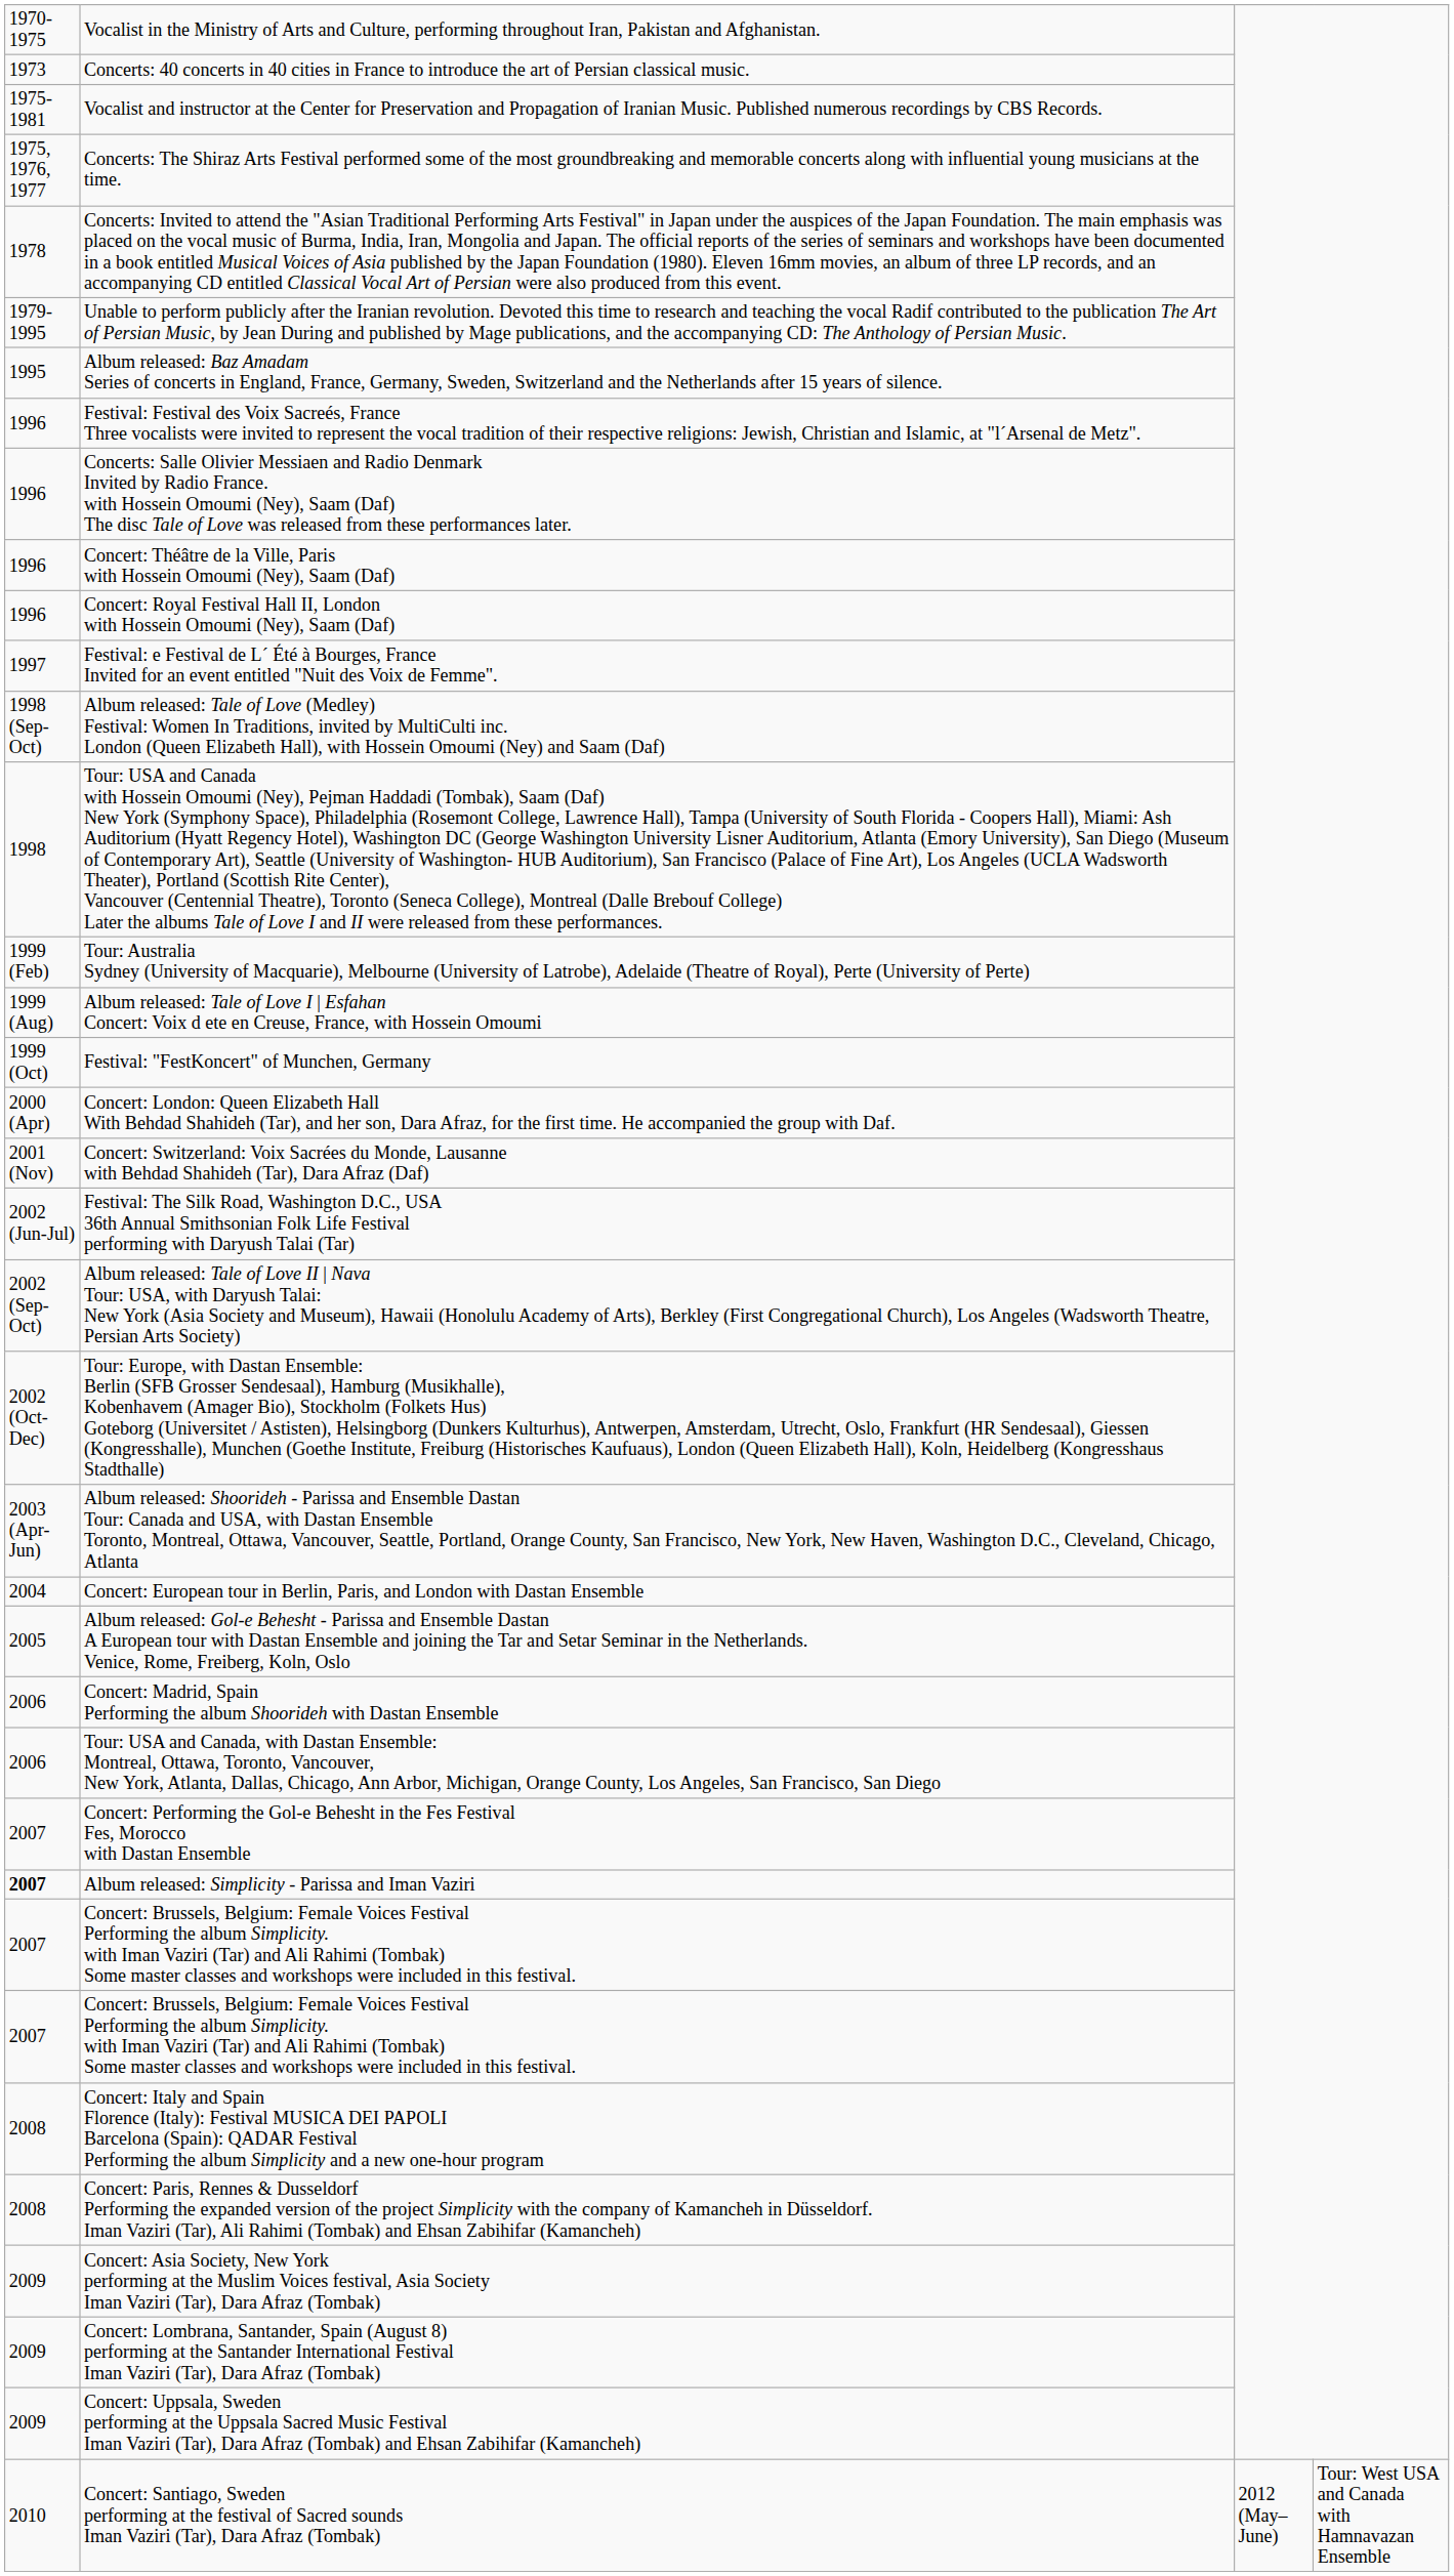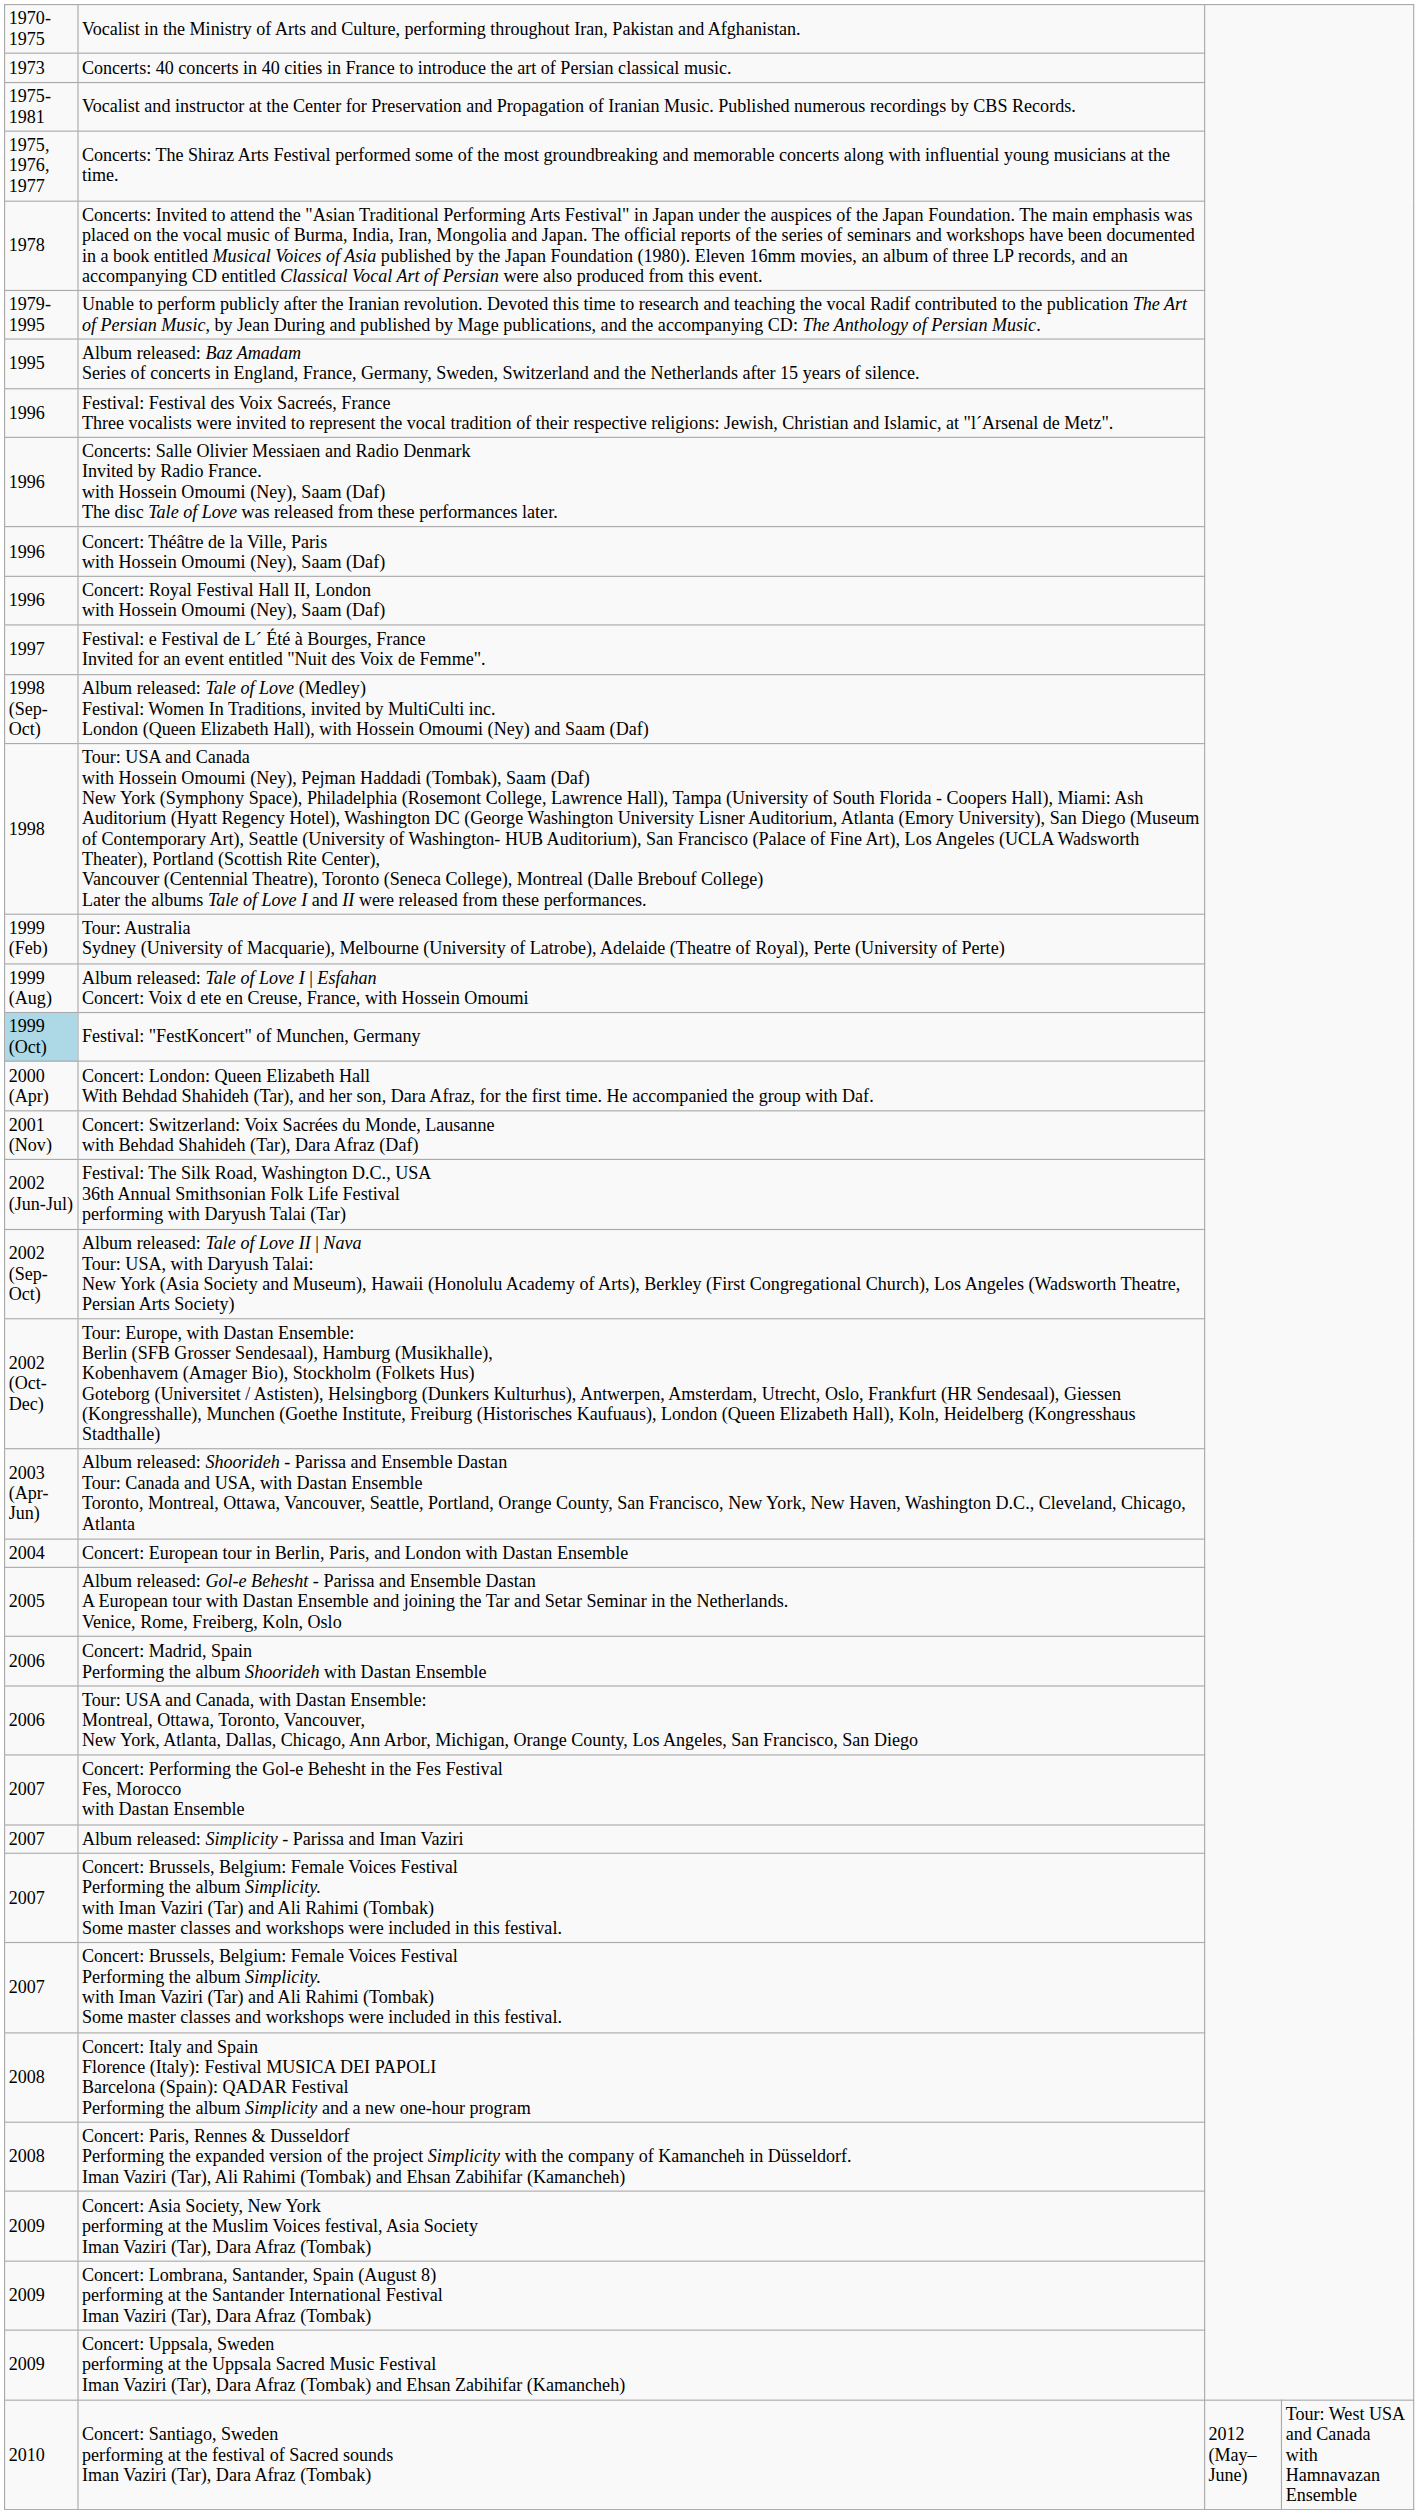Festival: "FestKoncert" of Munchen, Germany | column 1: no background -> lightblue background
Album released: Simplicity - Parissa and Iman Vaziri | column 1: bold -> normal
